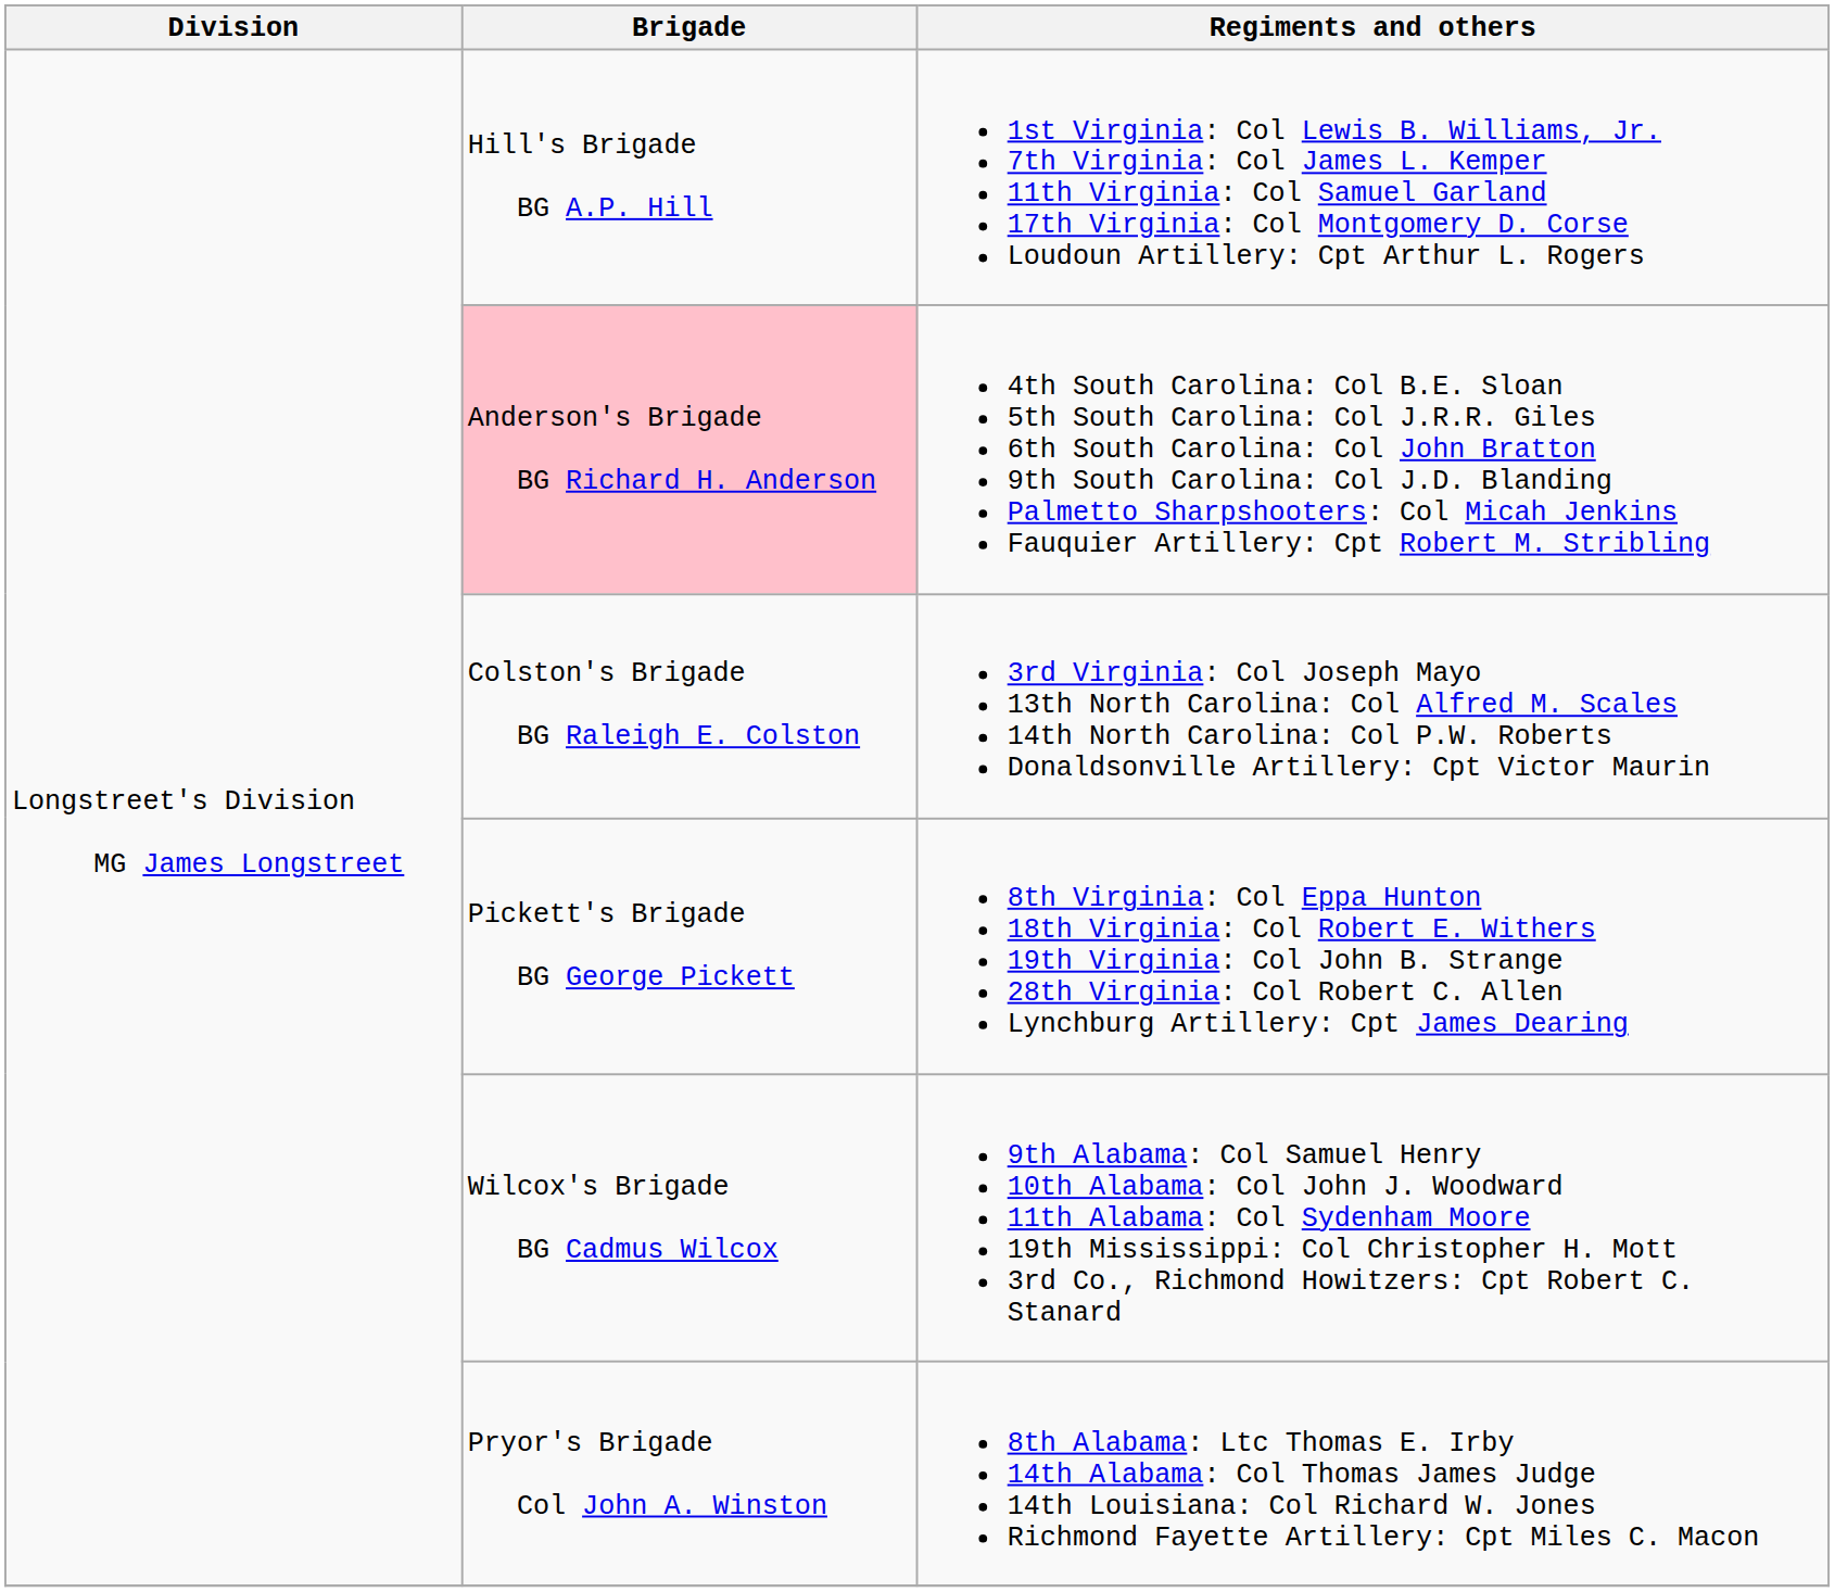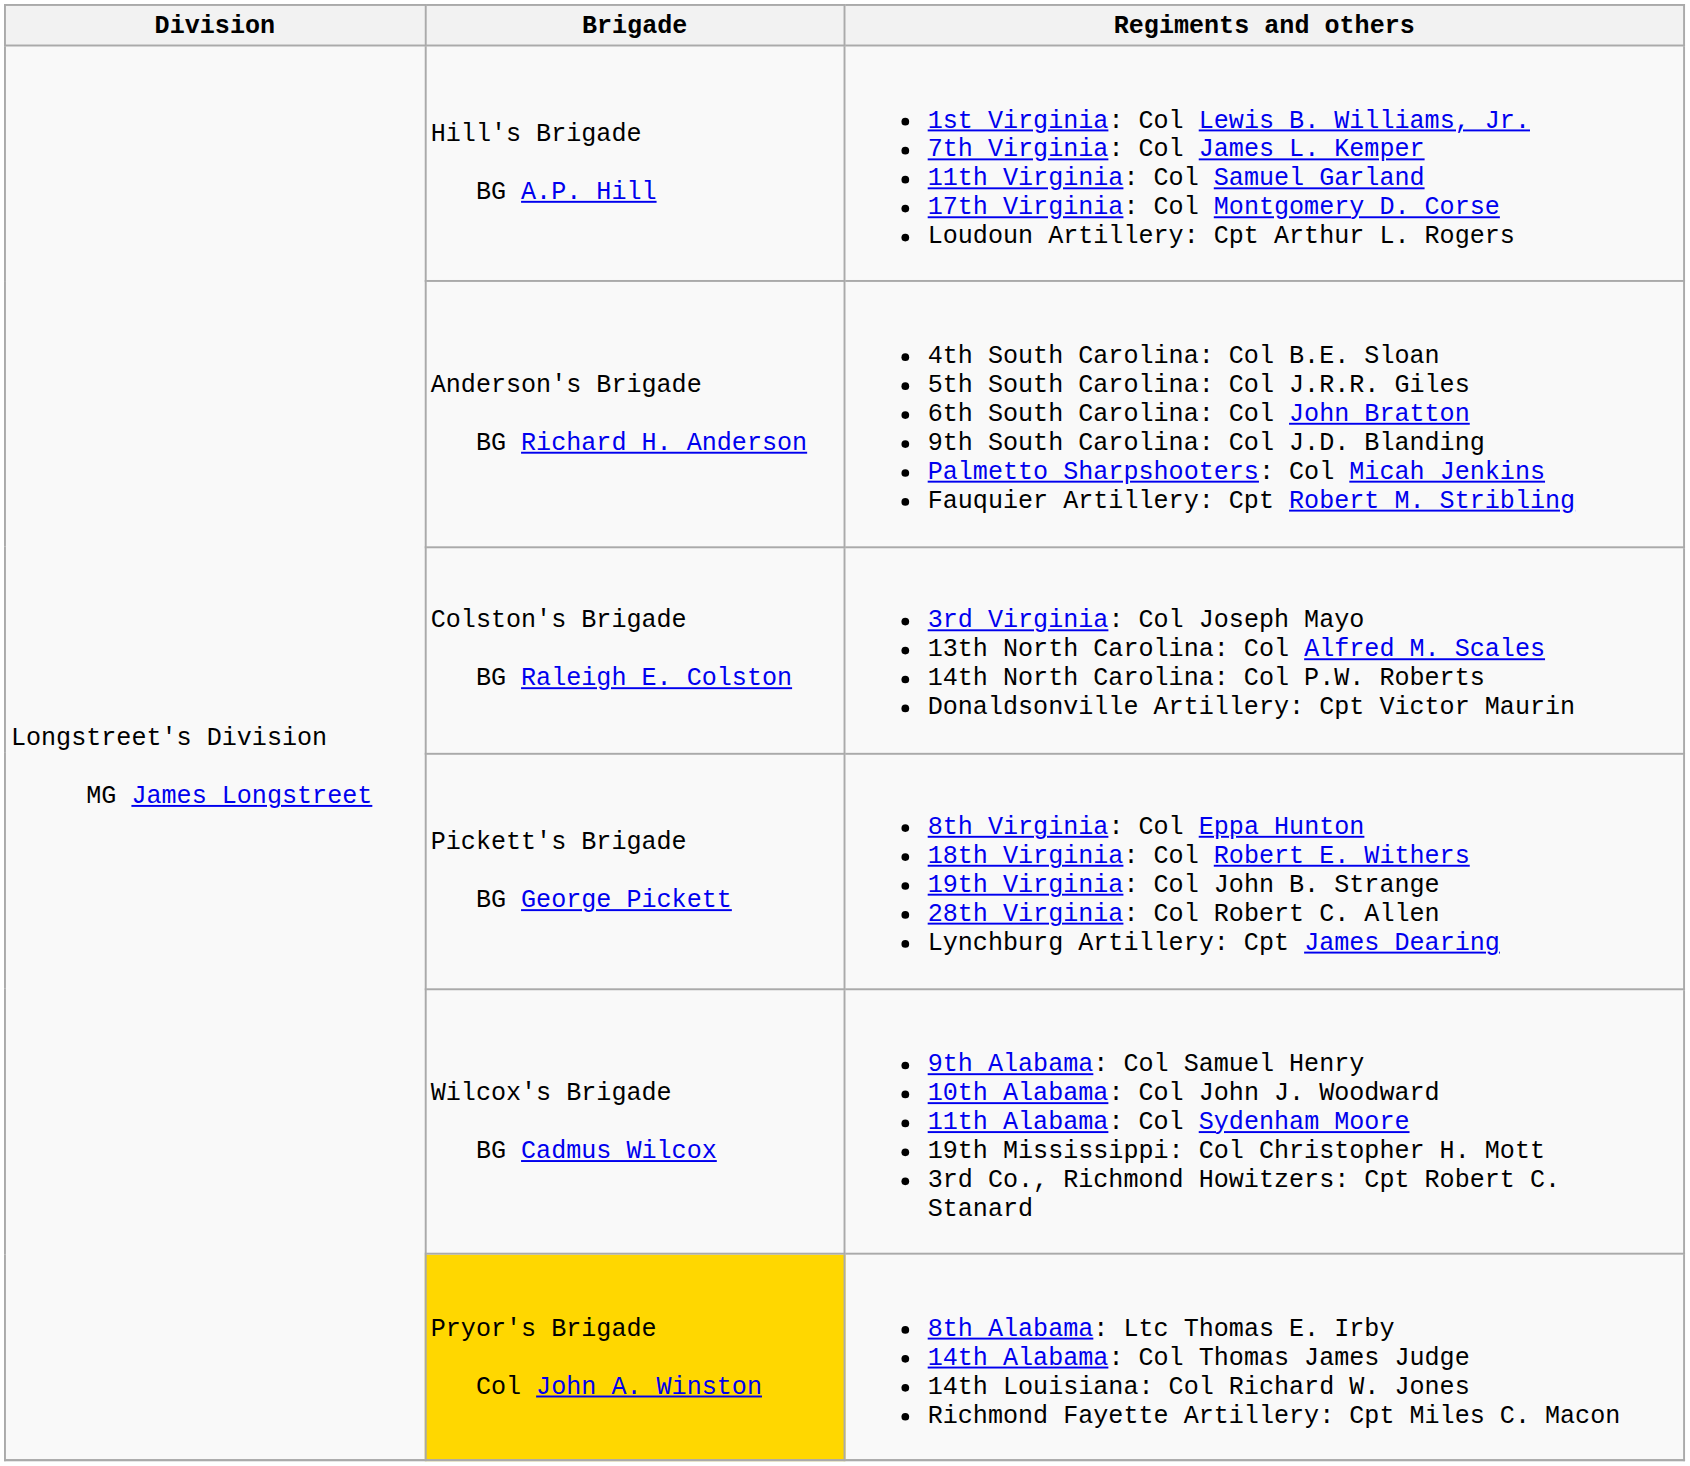Anderson's Brigade BG Richard H. Anderson | Brigade: pink background -> no background
Pryor's Brigade Col John A. Winston | Brigade: no background -> gold background
